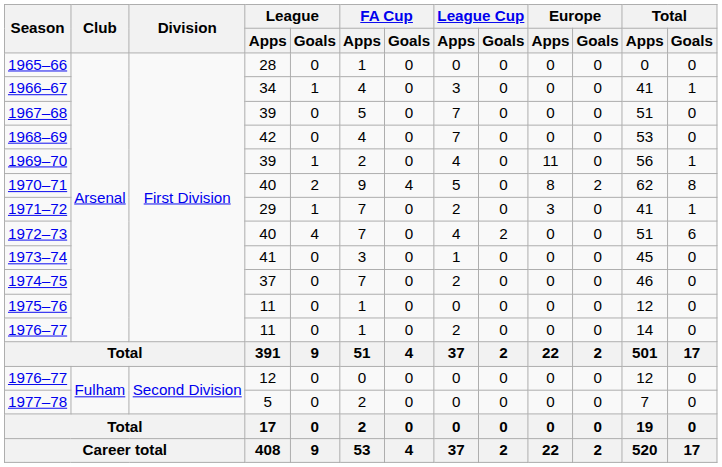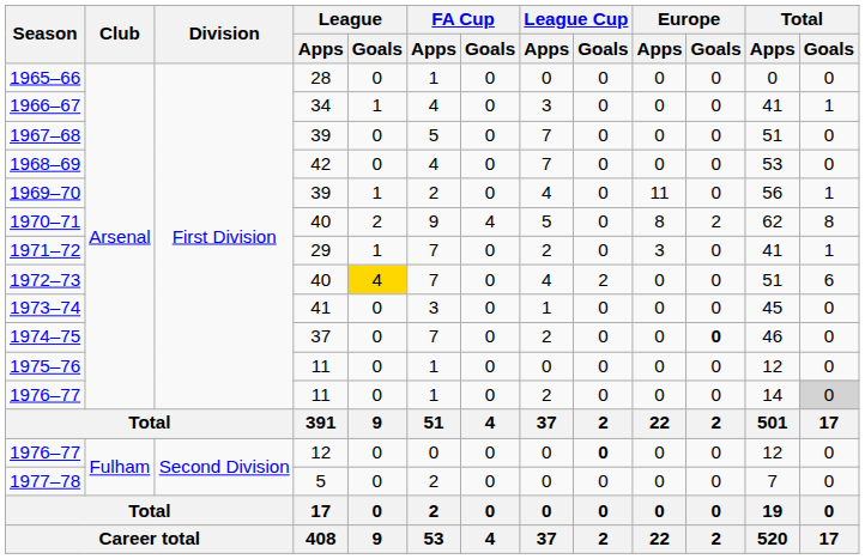1972–73 | League / Goals: no background -> gold background
1974–75 | Europe / Goals: normal -> bold
1976–77 / 11 | Total / Goals: no background -> lightgrey background
1976–77 / 12 | League Cup / Goals: normal -> bold
